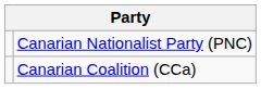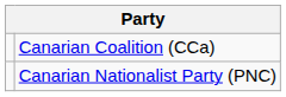rows swapped: Canarian Coalition (CCa) <-> Canarian Nationalist Party (PNC)
